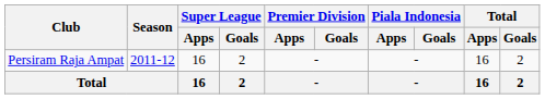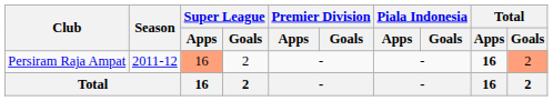Persiram Raja Ampat | Super League / Apps: no background -> lightsalmon background
Persiram Raja Ampat | Total / Apps: normal -> bold
Persiram Raja Ampat | Total / Goals: no background -> lightsalmon background
